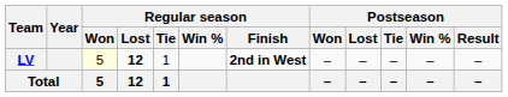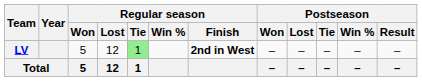LV | Regular season / Won: lightyellow background -> no background
LV | Regular season / Lost: bold -> normal
LV | Regular season / Tie: no background -> lightgreen background
